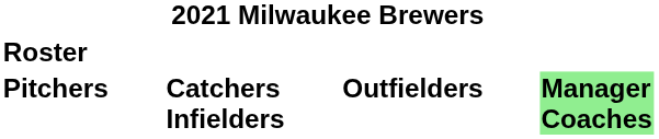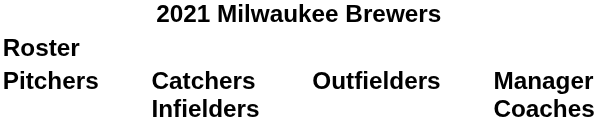Pitchers | column 4: lightgreen background -> no background
